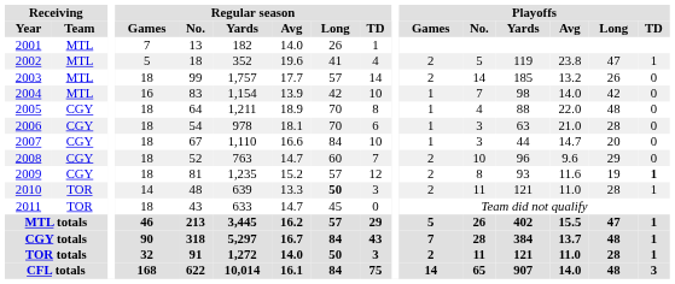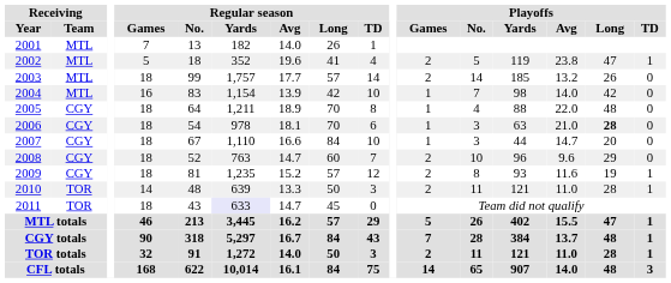2006 | Playoffs / Long: normal -> bold
2009 | Playoffs / TD: bold -> normal
2010 | Regular season / Long: bold -> normal
2011 | Regular season / Yards: no background -> lavender background
